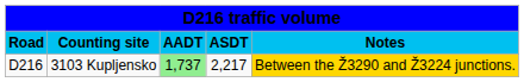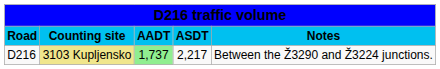D216 | column 2: no background -> khaki background
D216 | column 5: gold background -> no background
